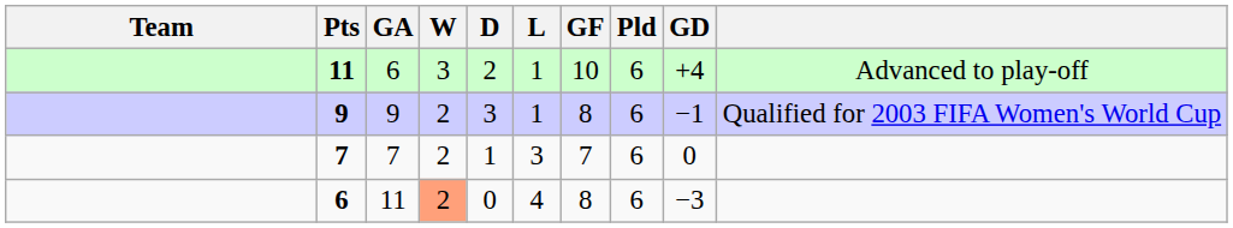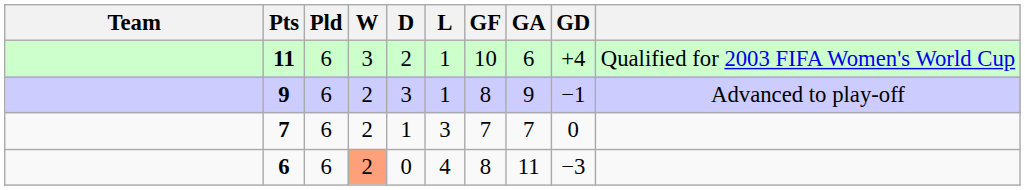columns swapped: Pld <-> GA
row 2 | column 10: Advanced to play-off -> Qualified for 2003 FIFA Women's World Cup
row 3 | column 10: Qualified for 2003 FIFA Women's World Cup -> Advanced to play-off
